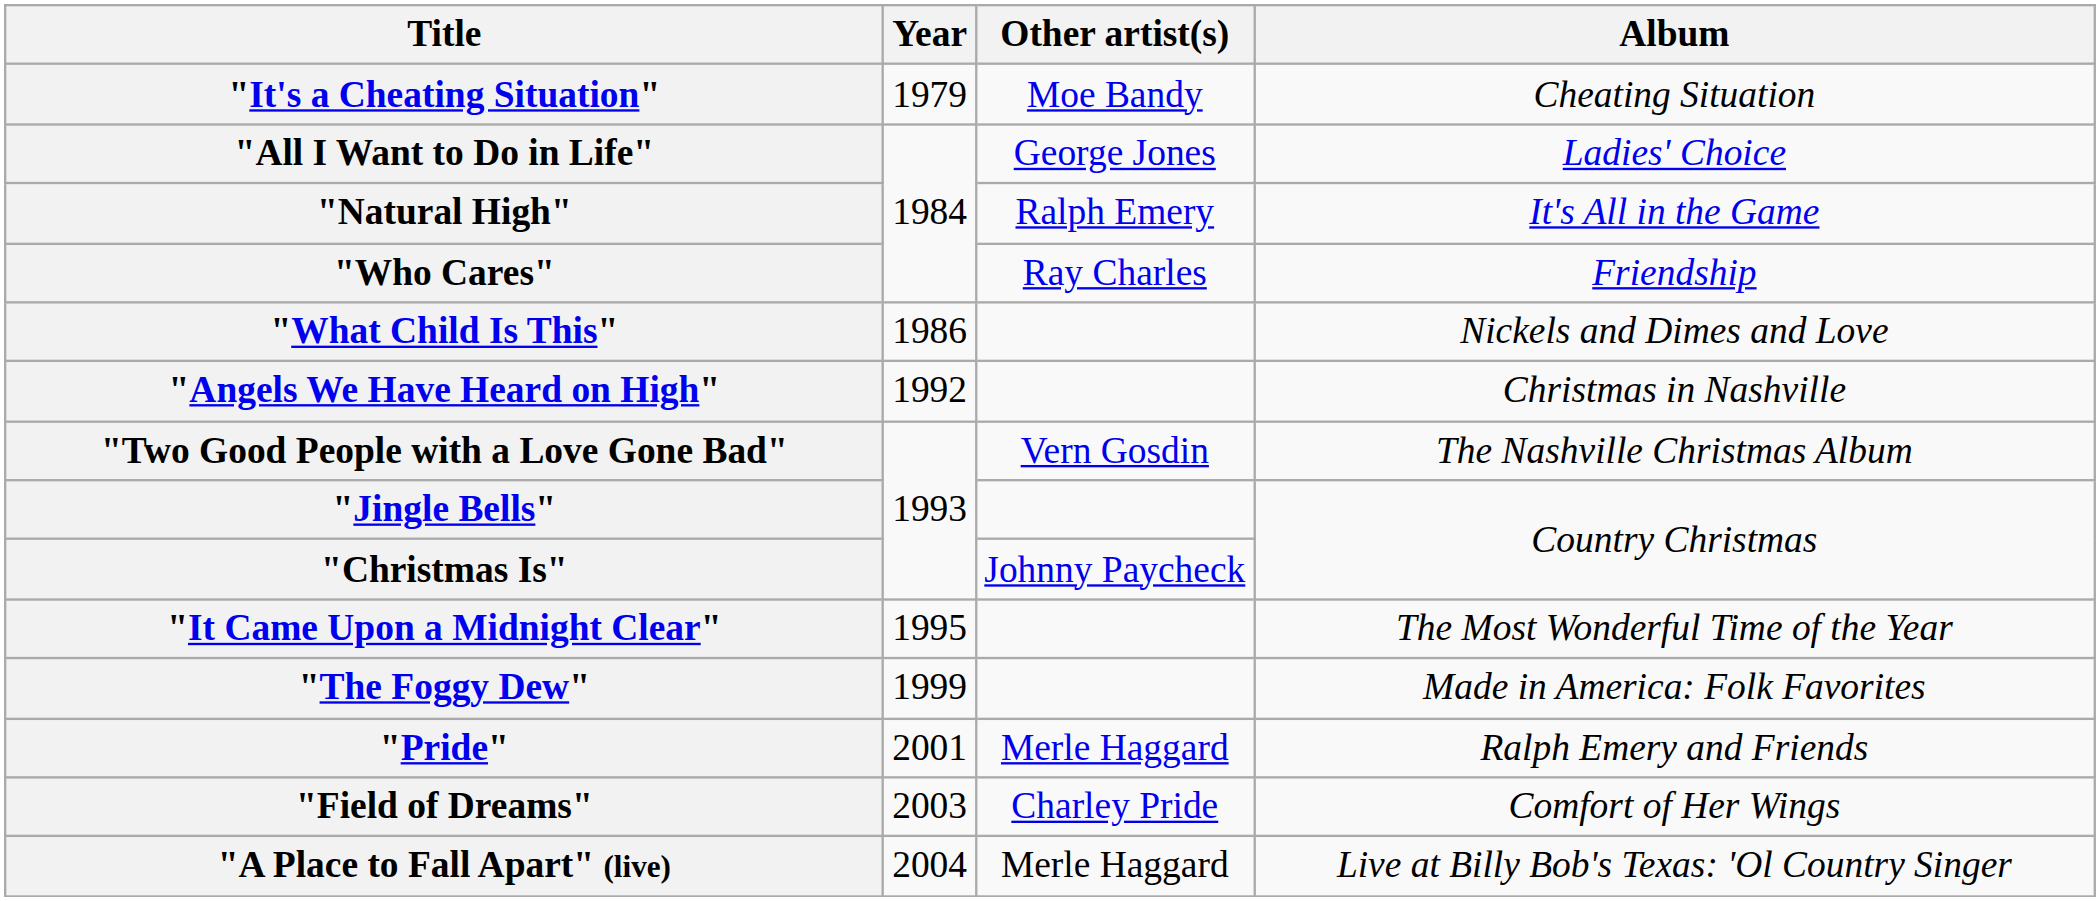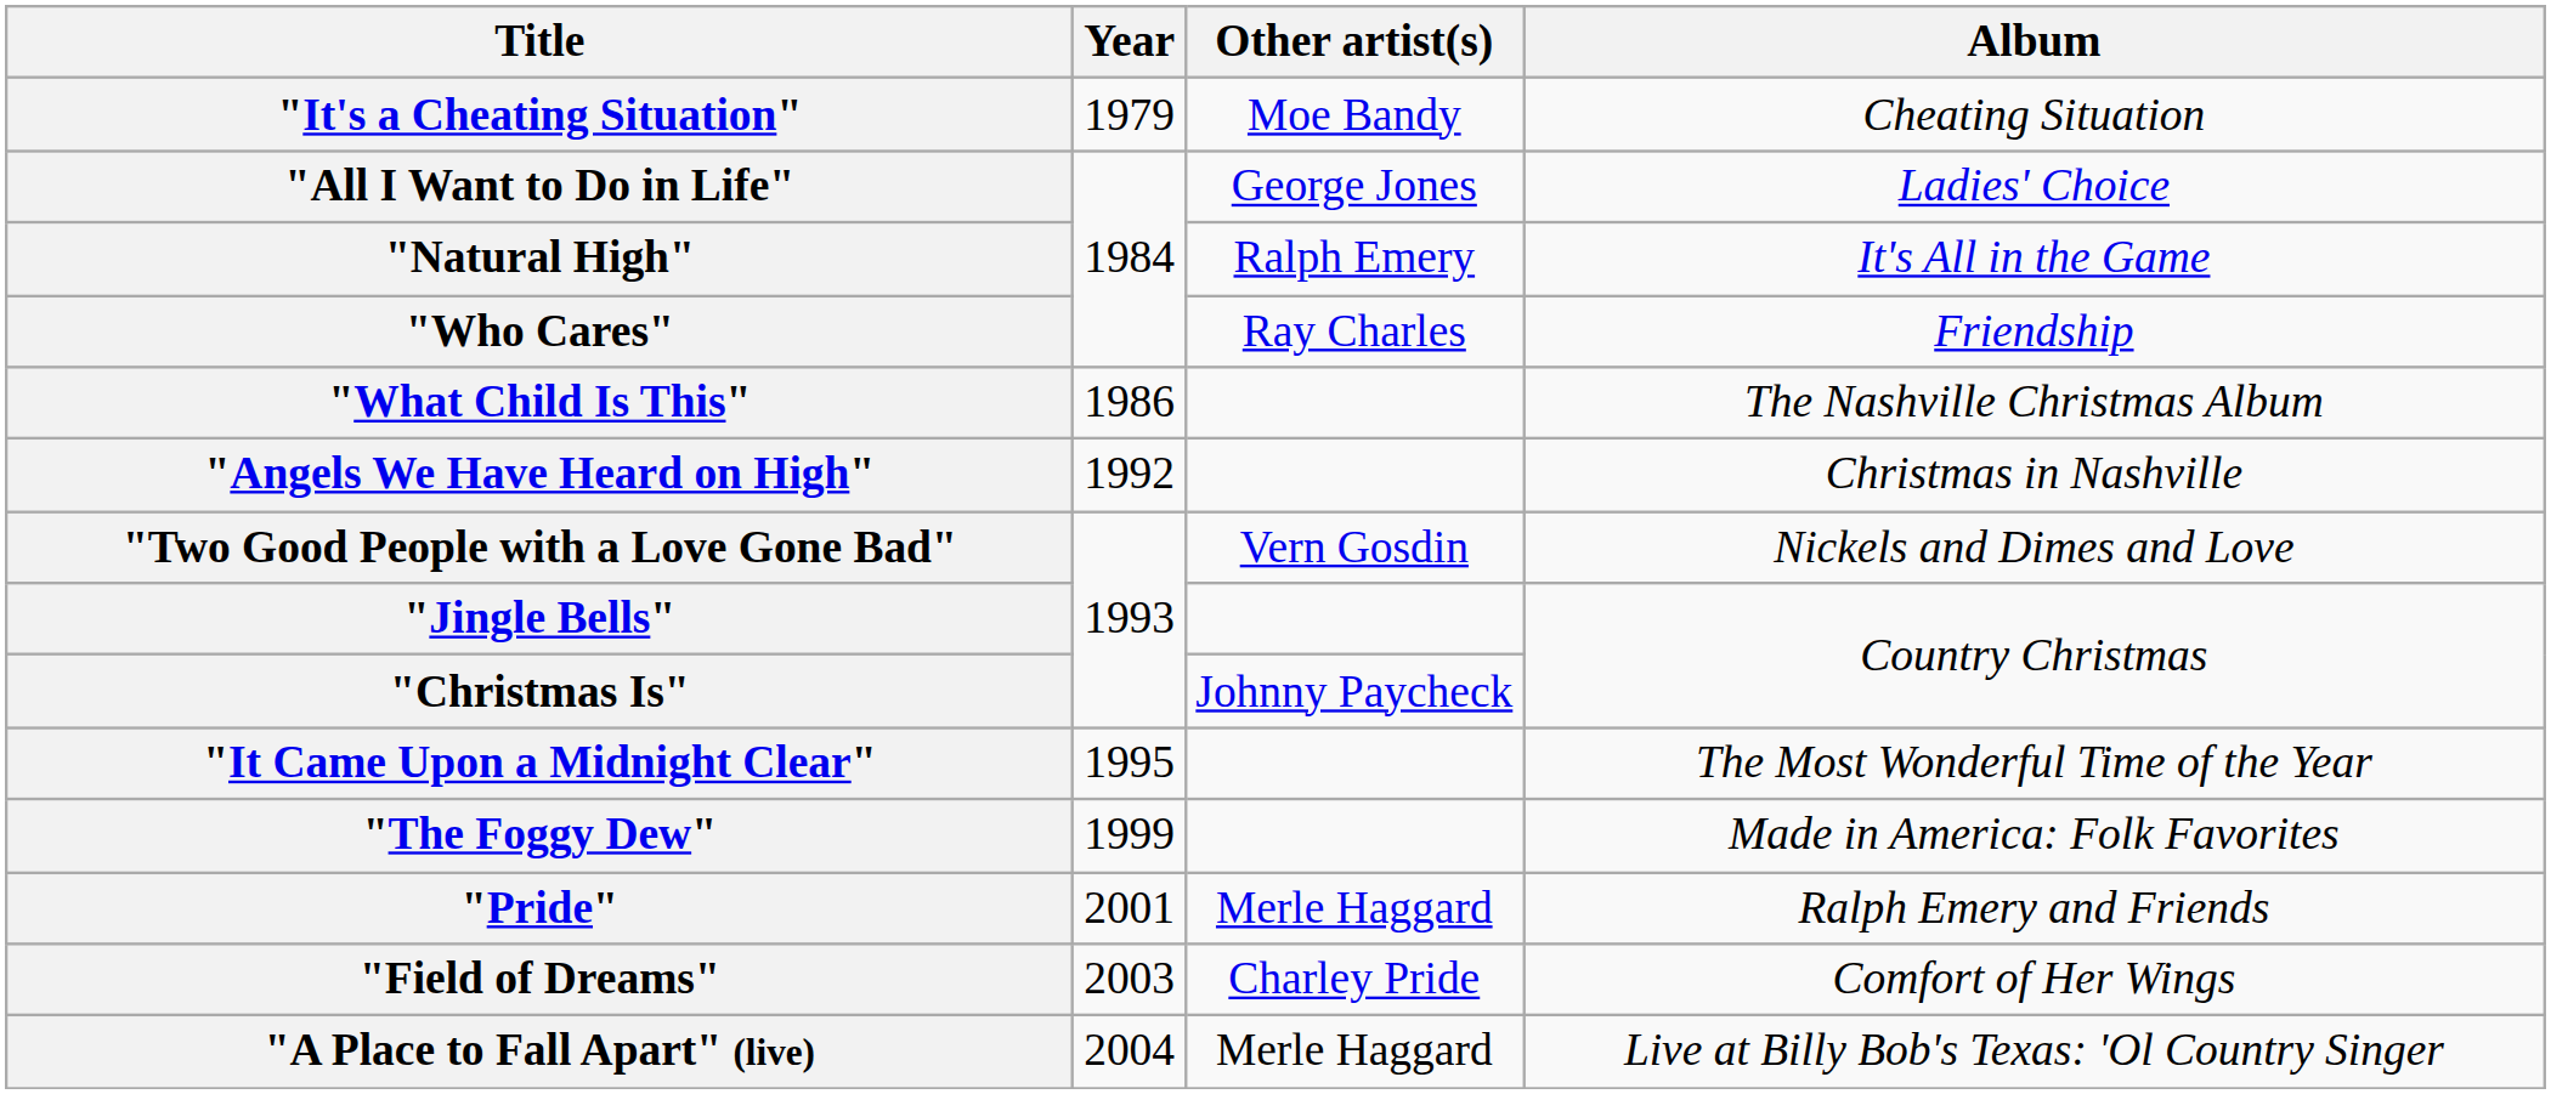"What Child Is This" | Album: Nickels and Dimes and Love -> The Nashville Christmas Album
"Two Good People with a Love Gone Bad" | Album: The Nashville Christmas Album -> Nickels and Dimes and Love
